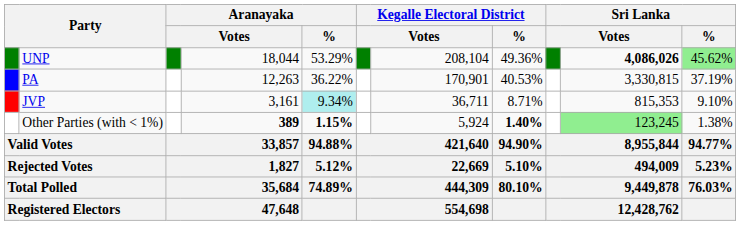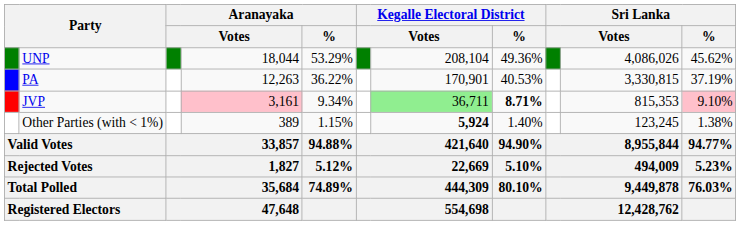UNP | column 10: bold -> normal
UNP | Sri Lanka / %: lightgreen background -> no background
JVP | column 4: no background -> pink background
JVP | Aranayaka / %: paleturquoise background -> no background
JVP | column 7: no background -> lightgreen background
JVP | Kegalle Electoral District / %: normal -> bold
JVP | Sri Lanka / %: no background -> pink background
Other Parties (with < 1%) | column 4: bold -> normal
Other Parties (with < 1%) | Aranayaka / %: bold -> normal
Other Parties (with < 1%) | column 7: normal -> bold
Other Parties (with < 1%) | Kegalle Electoral District / %: bold -> normal
Other Parties (with < 1%) | column 10: lightgreen background -> no background
